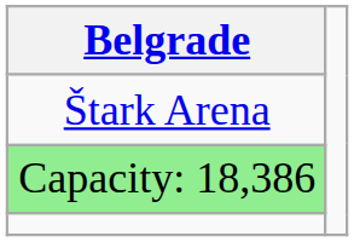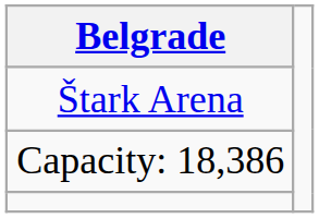Capacity: 18,386 | Belgrade: lightgreen background -> no background
